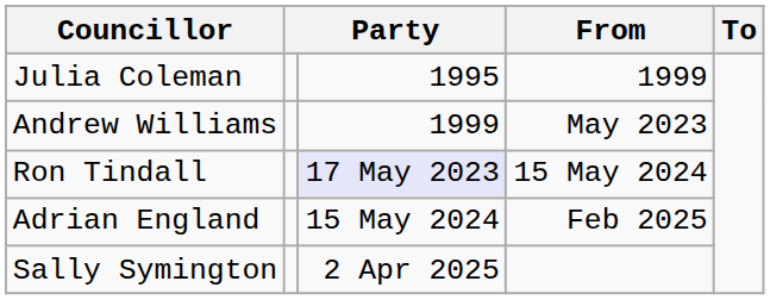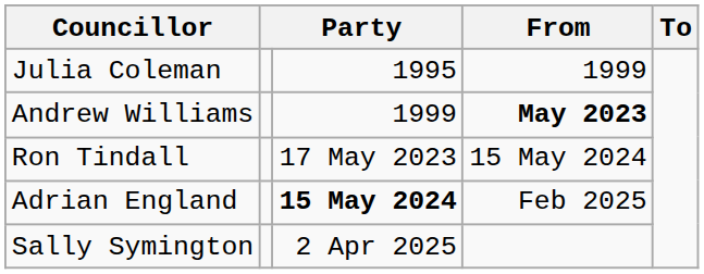Andrew Williams | From: normal -> bold
Ron Tindall | column 3: lavender background -> no background
Adrian England | column 3: normal -> bold
